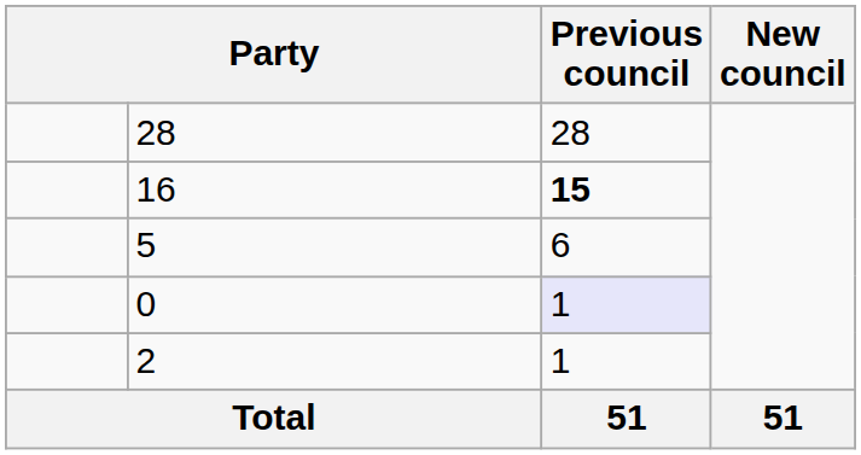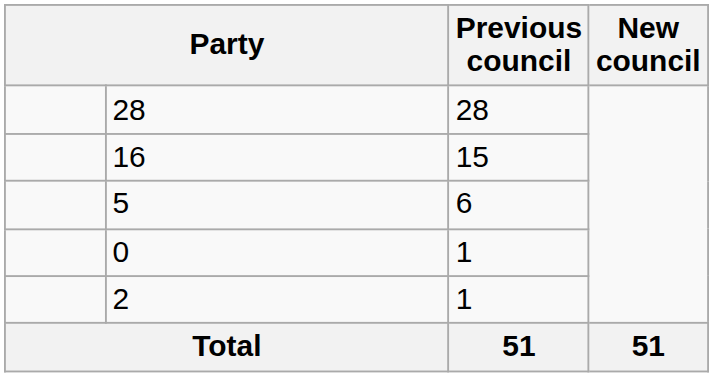16 | Previous council: bold -> normal
0 | Previous council: lavender background -> no background
